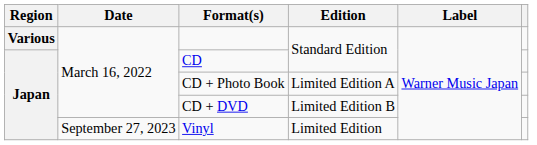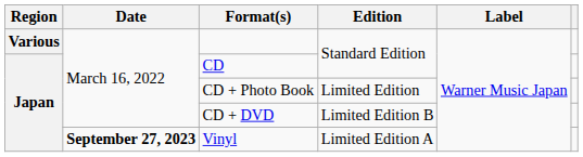CD + Photo Book | Edition: Limited Edition A -> Limited Edition
Vinyl | Date: normal -> bold
Vinyl | Edition: Limited Edition -> Limited Edition A
